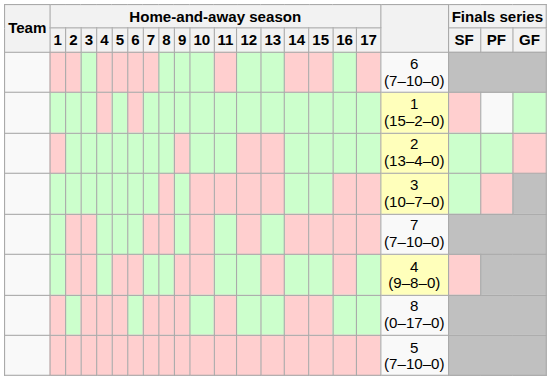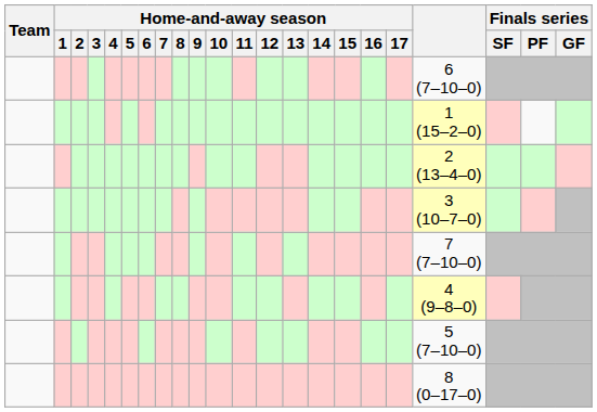row 9 | column 19: 8 (0–17–0) -> 5 (7–10–0)
row 10 | column 19: 5 (7–10–0) -> 8 (0–17–0)
